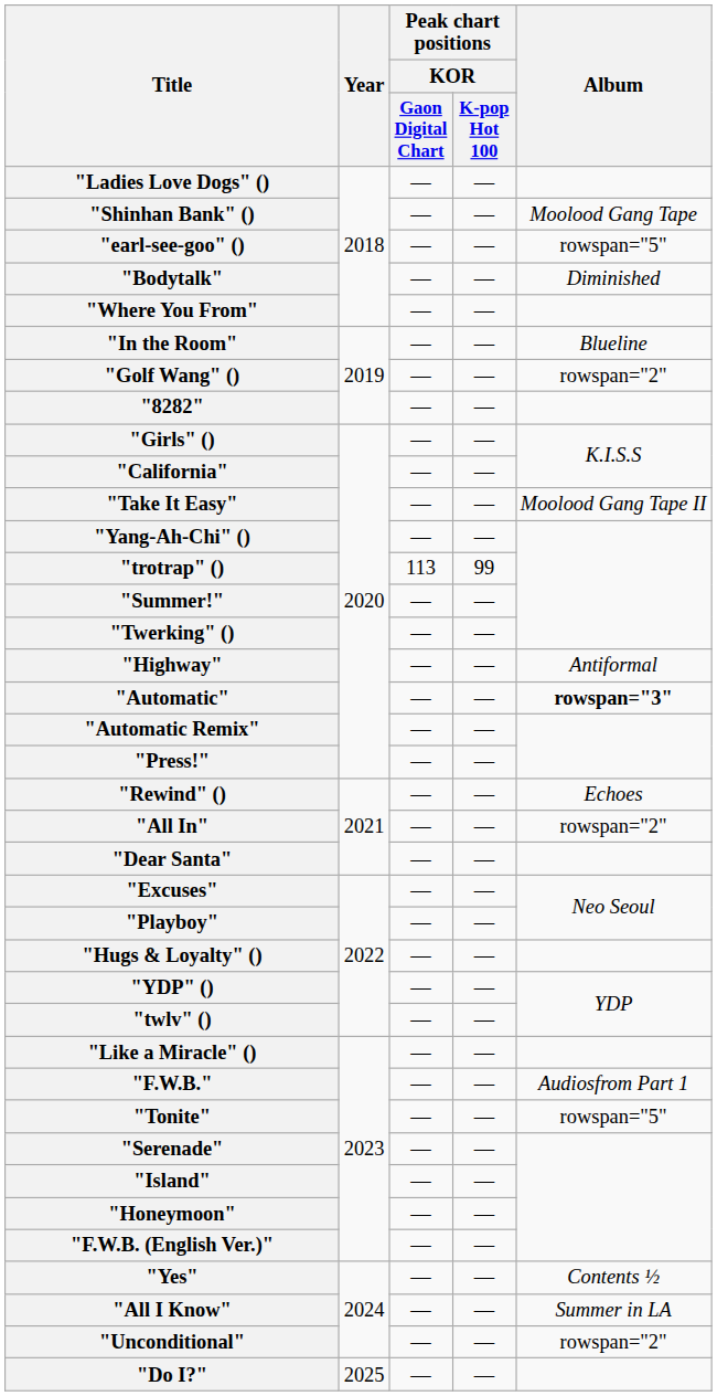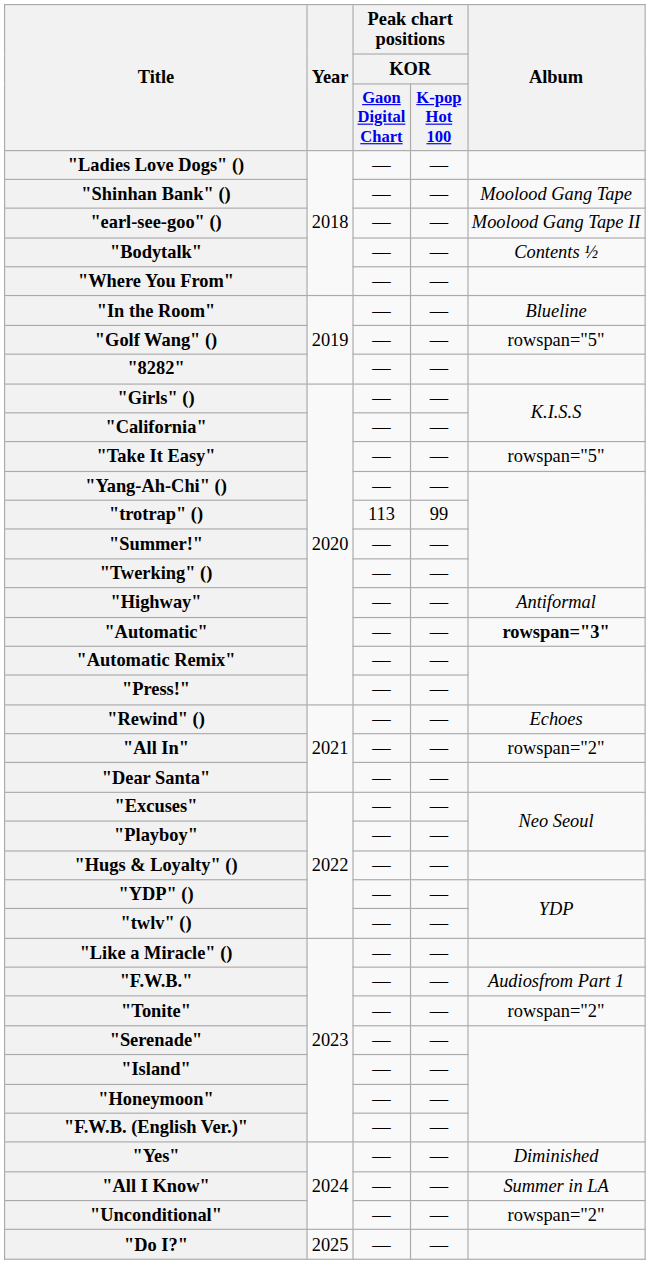"earl-see-goo" () | Album: rowspan="5" -> Moolood Gang Tape II
"Bodytalk" | Album: Diminished -> Contents ½
"Golf Wang" () | Album: rowspan="2" -> rowspan="5"
"Take It Easy" | Album: Moolood Gang Tape II -> rowspan="5"
"Tonite" | Album: rowspan="5" -> rowspan="2"
"Yes" | Album: Contents ½ -> Diminished
